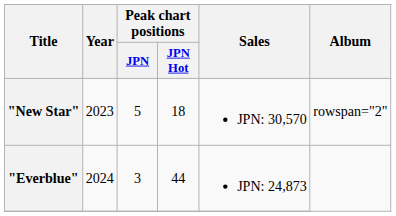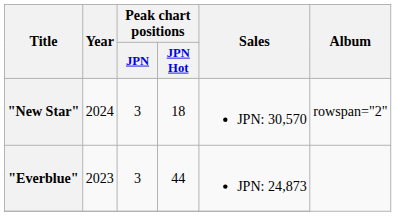"New Star" | Year: 2023 -> 2024
"New Star" | Peak chart positions / JPN: 5 -> 3
"Everblue" | Year: 2024 -> 2023
